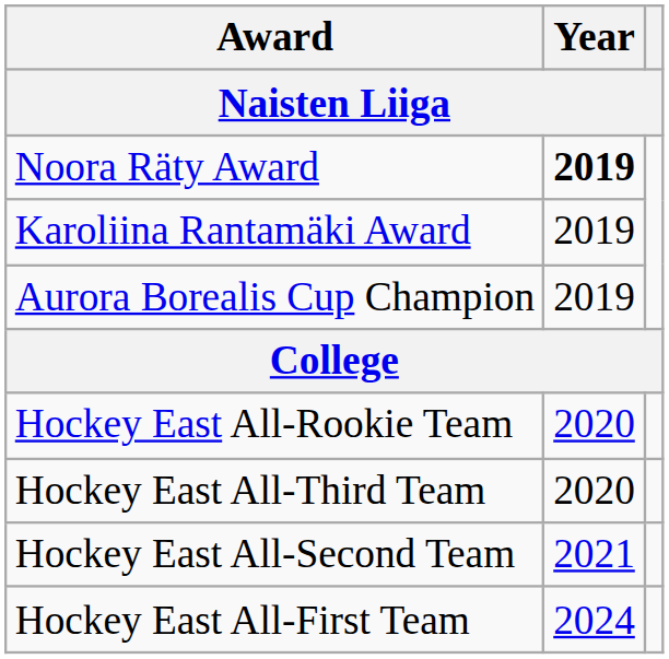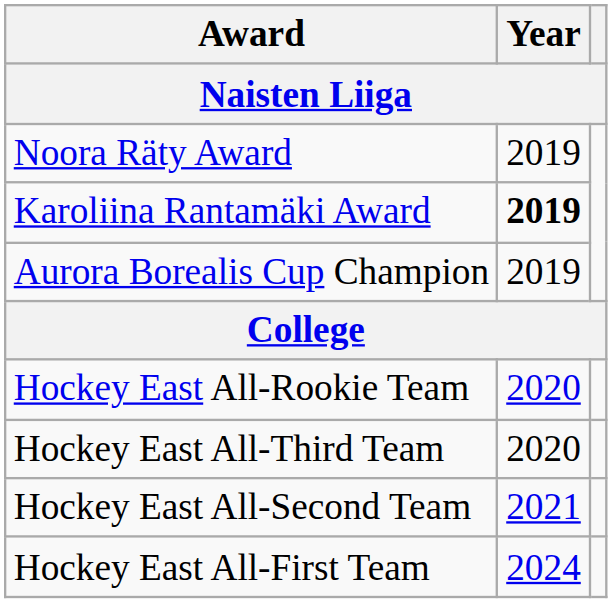Noora Räty Award | Year: bold -> normal
Karoliina Rantamäki Award | Year: normal -> bold
